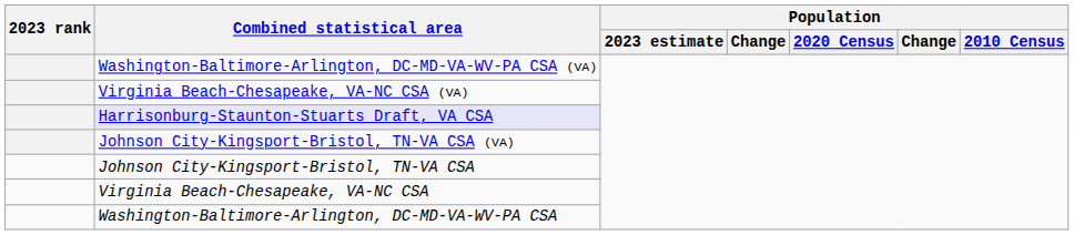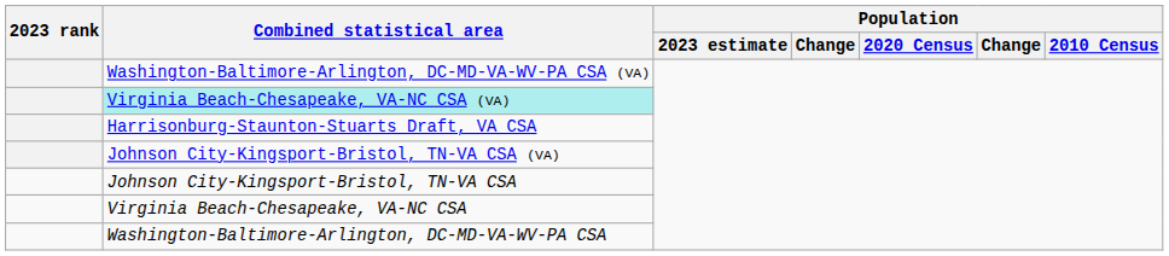Virginia Beach-Chesapeake, VA-NC CSA (VA) | Combined statistical area: no background -> paleturquoise background
Harrisonburg-Staunton-Stuarts Draft, VA CSA | Combined statistical area: lavender background -> no background
